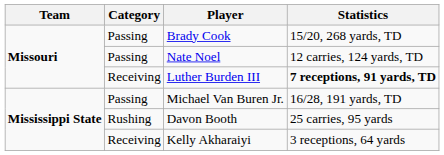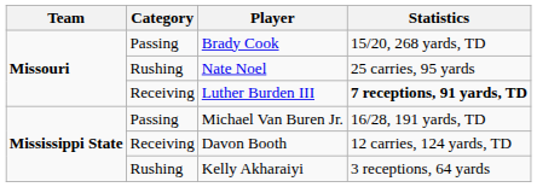Nate Noel | Category: Passing -> Rushing
Nate Noel | Statistics: 12 carries, 124 yards, TD -> 25 carries, 95 yards
Davon Booth | Category: Rushing -> Receiving
Davon Booth | Statistics: 25 carries, 95 yards -> 12 carries, 124 yards, TD
Kelly Akharaiyi | Category: Receiving -> Rushing
